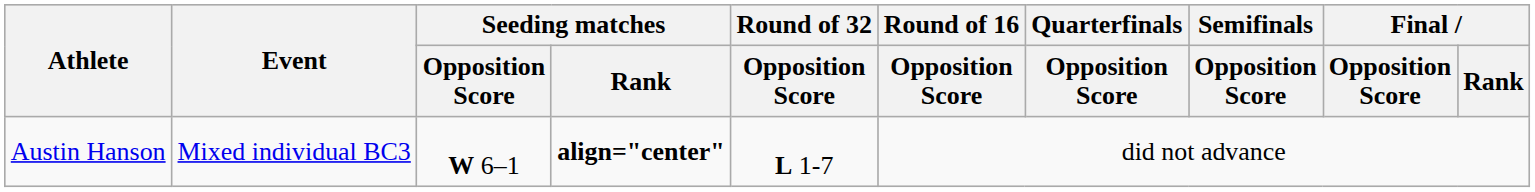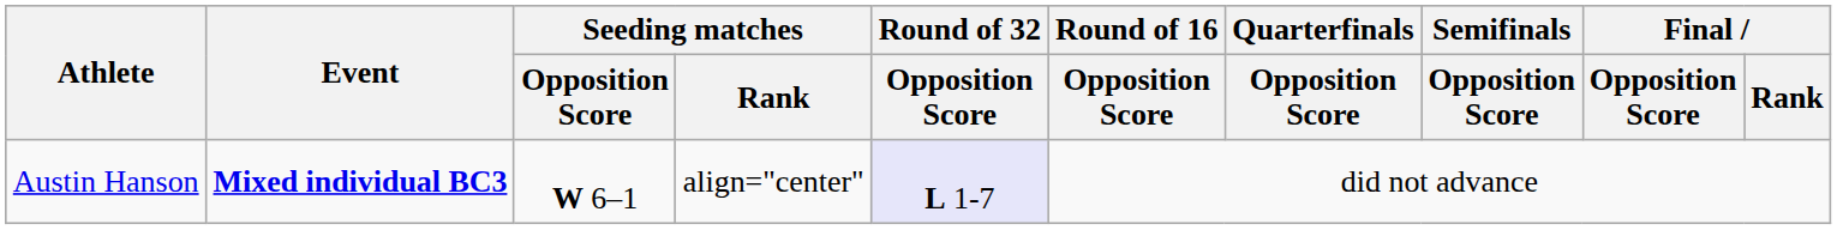Austin Hanson | Event: normal -> bold
Austin Hanson | Seeding matches / Rank: bold -> normal
Austin Hanson | Round of 32 / Opposition Score: no background -> lavender background
